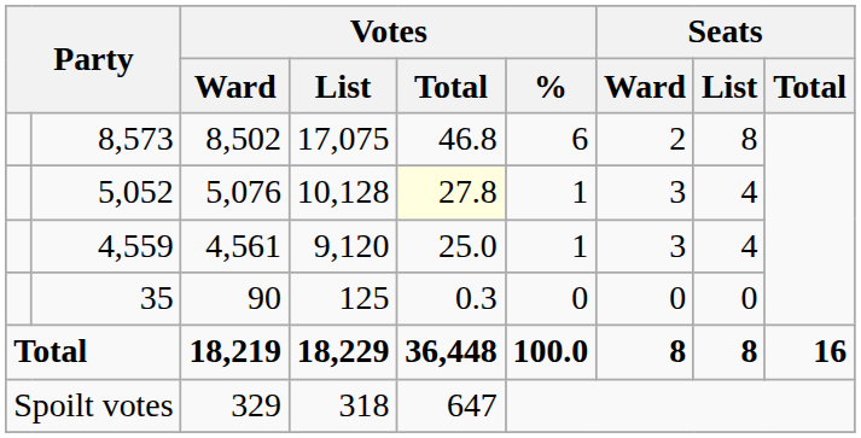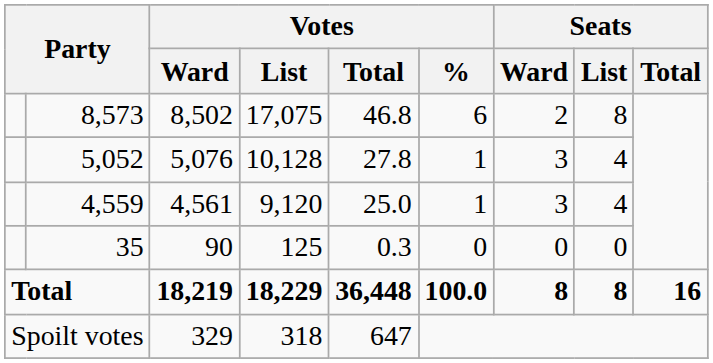5,052 | Votes / Total: lightyellow background -> no background
